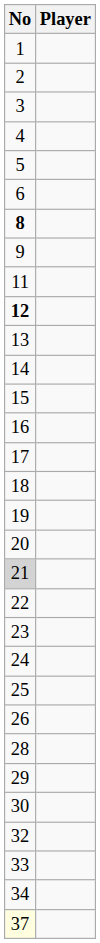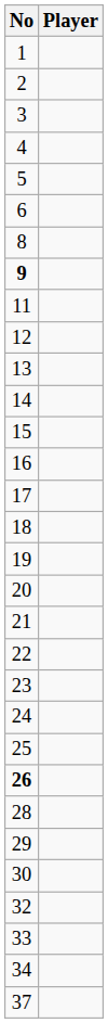8 | No: bold -> normal
9 | No: normal -> bold
12 | No: bold -> normal
21 | No: lightgrey background -> no background
26 | No: normal -> bold
37 | No: lightyellow background -> no background
